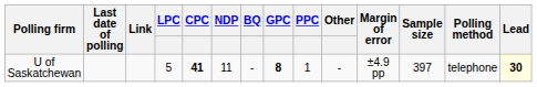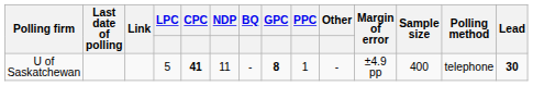U of Saskatchewan | Sample size: 397 -> 400
U of Saskatchewan | Lead: lightyellow background -> no background
